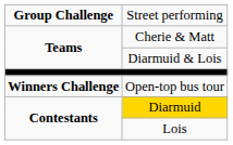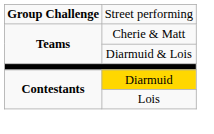- row: Winners Challenge | Open-top bus tour
